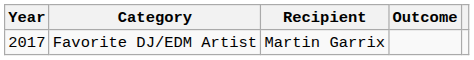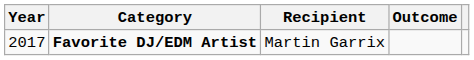Favorite DJ/EDM Artist | Category: normal -> bold
